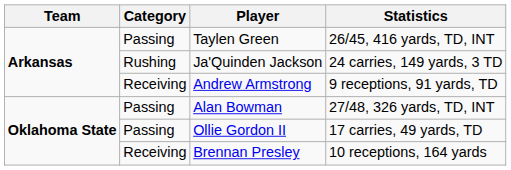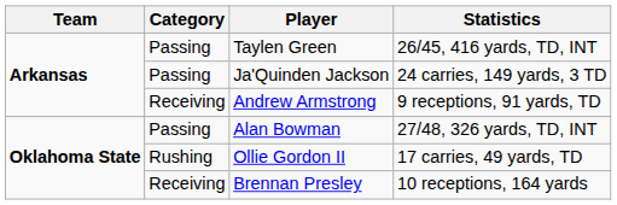Ja'Quinden Jackson | Category: Rushing -> Passing
Ollie Gordon II | Category: Passing -> Rushing
